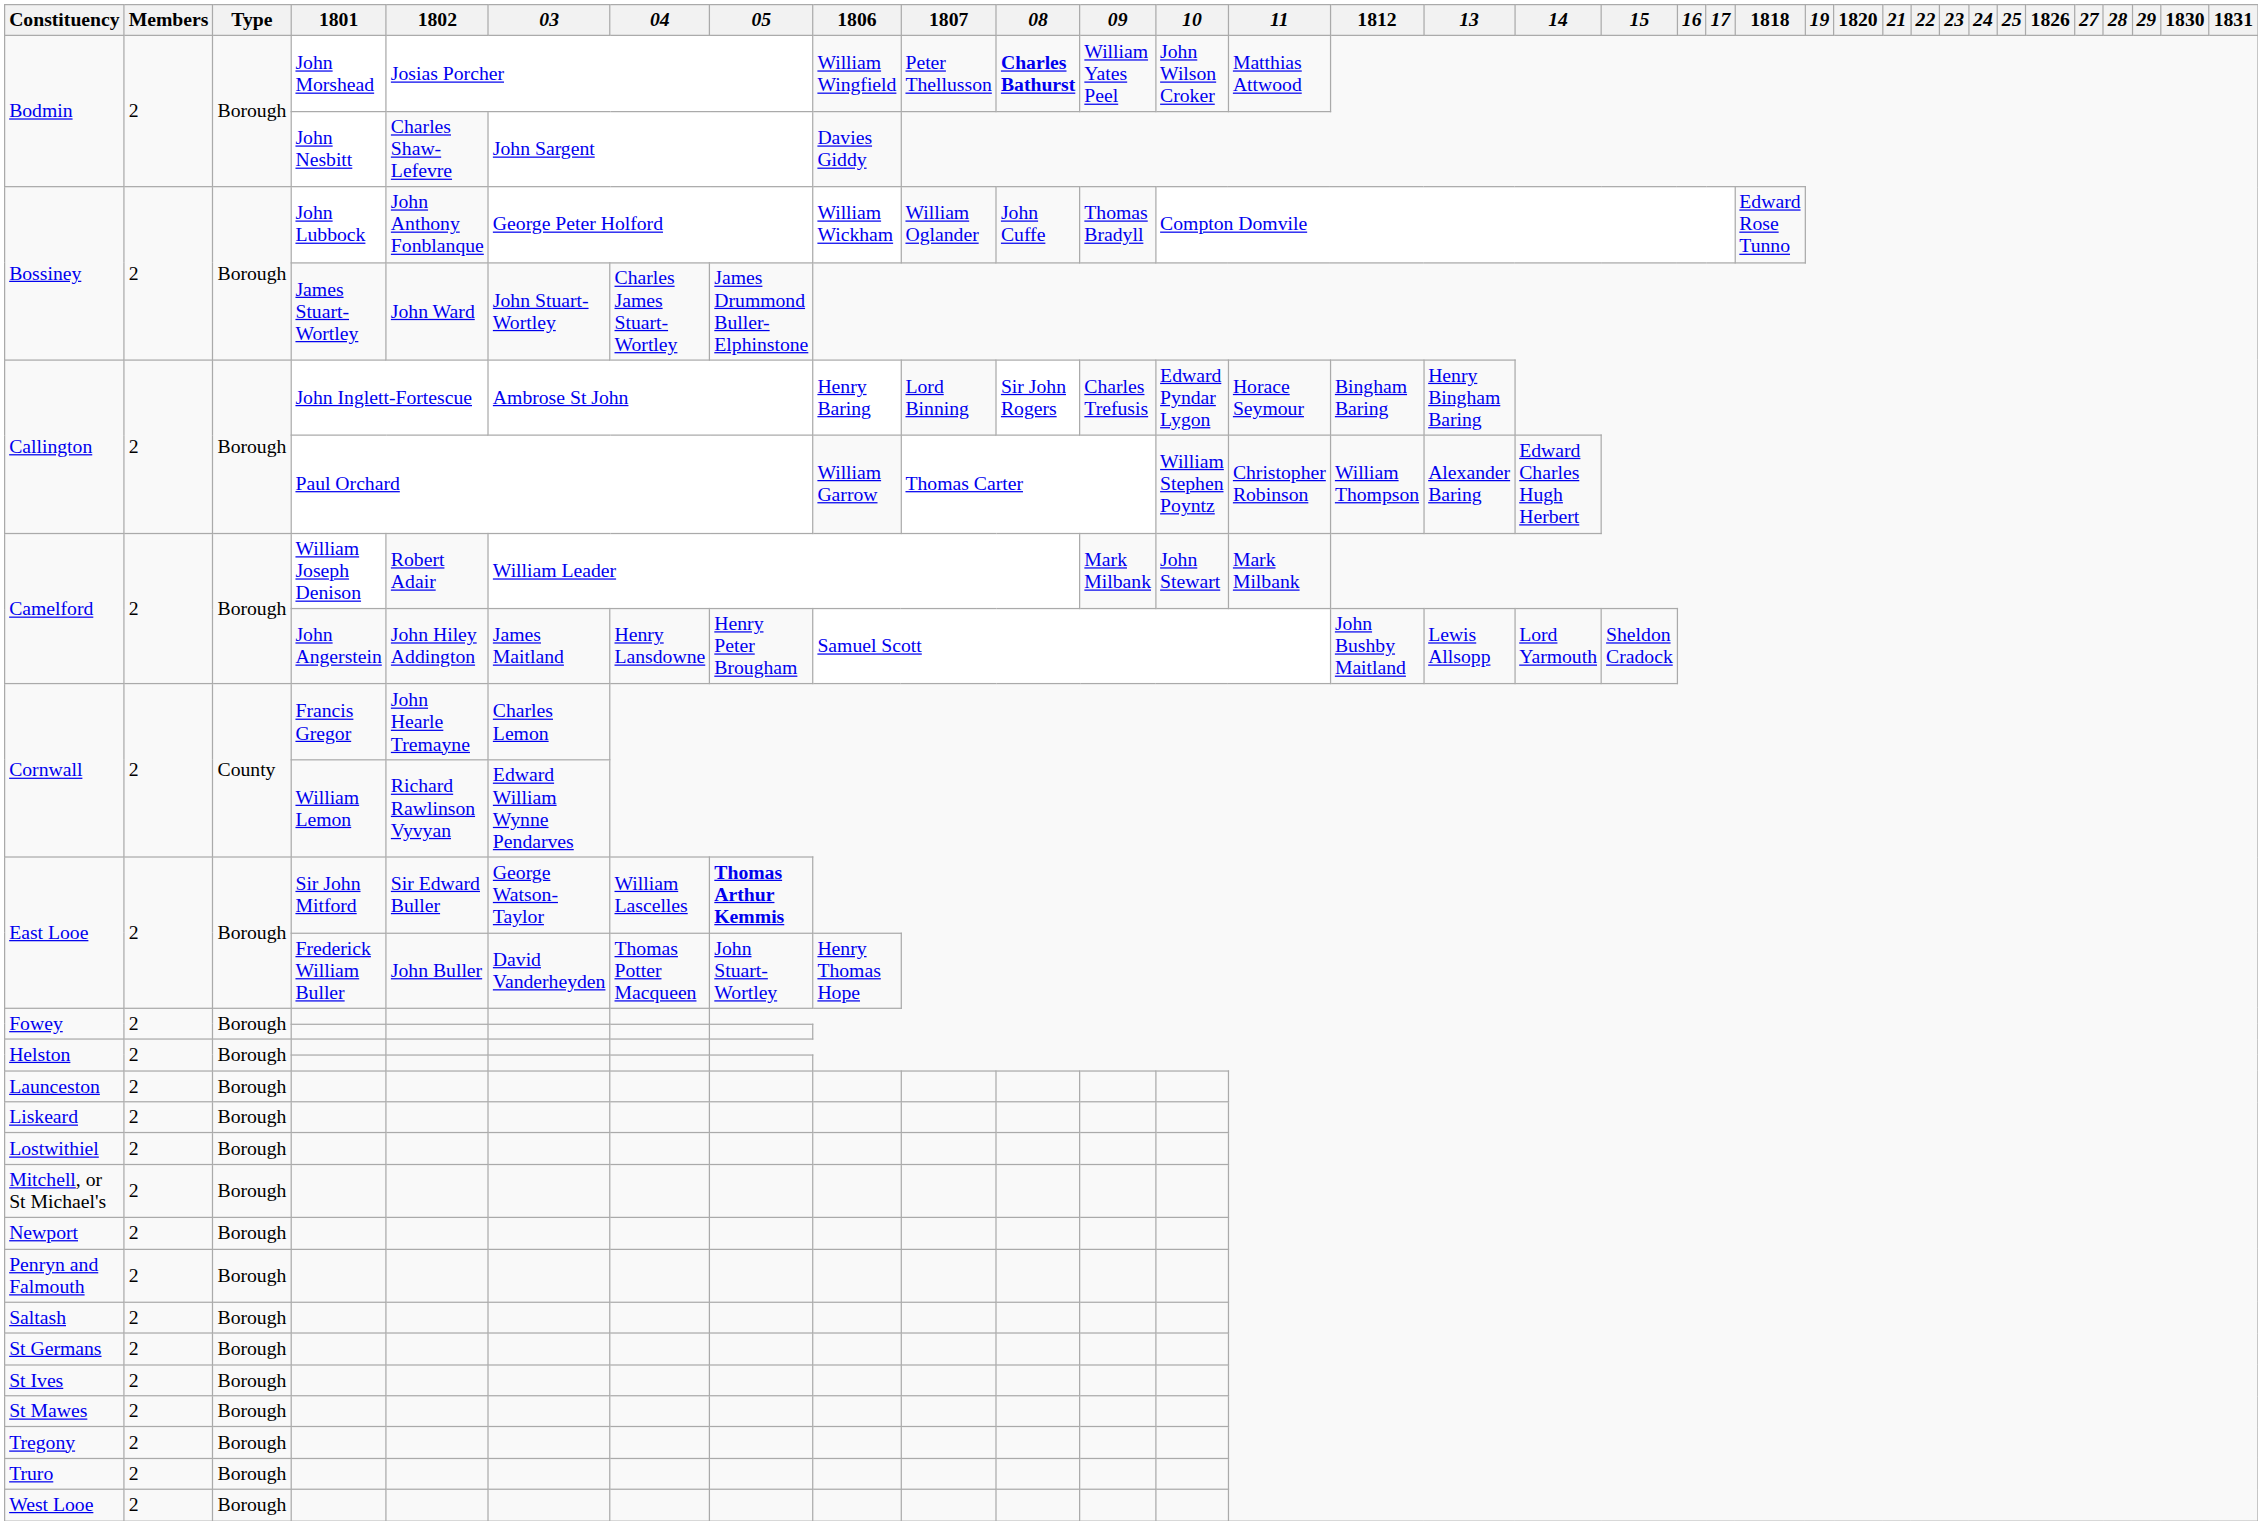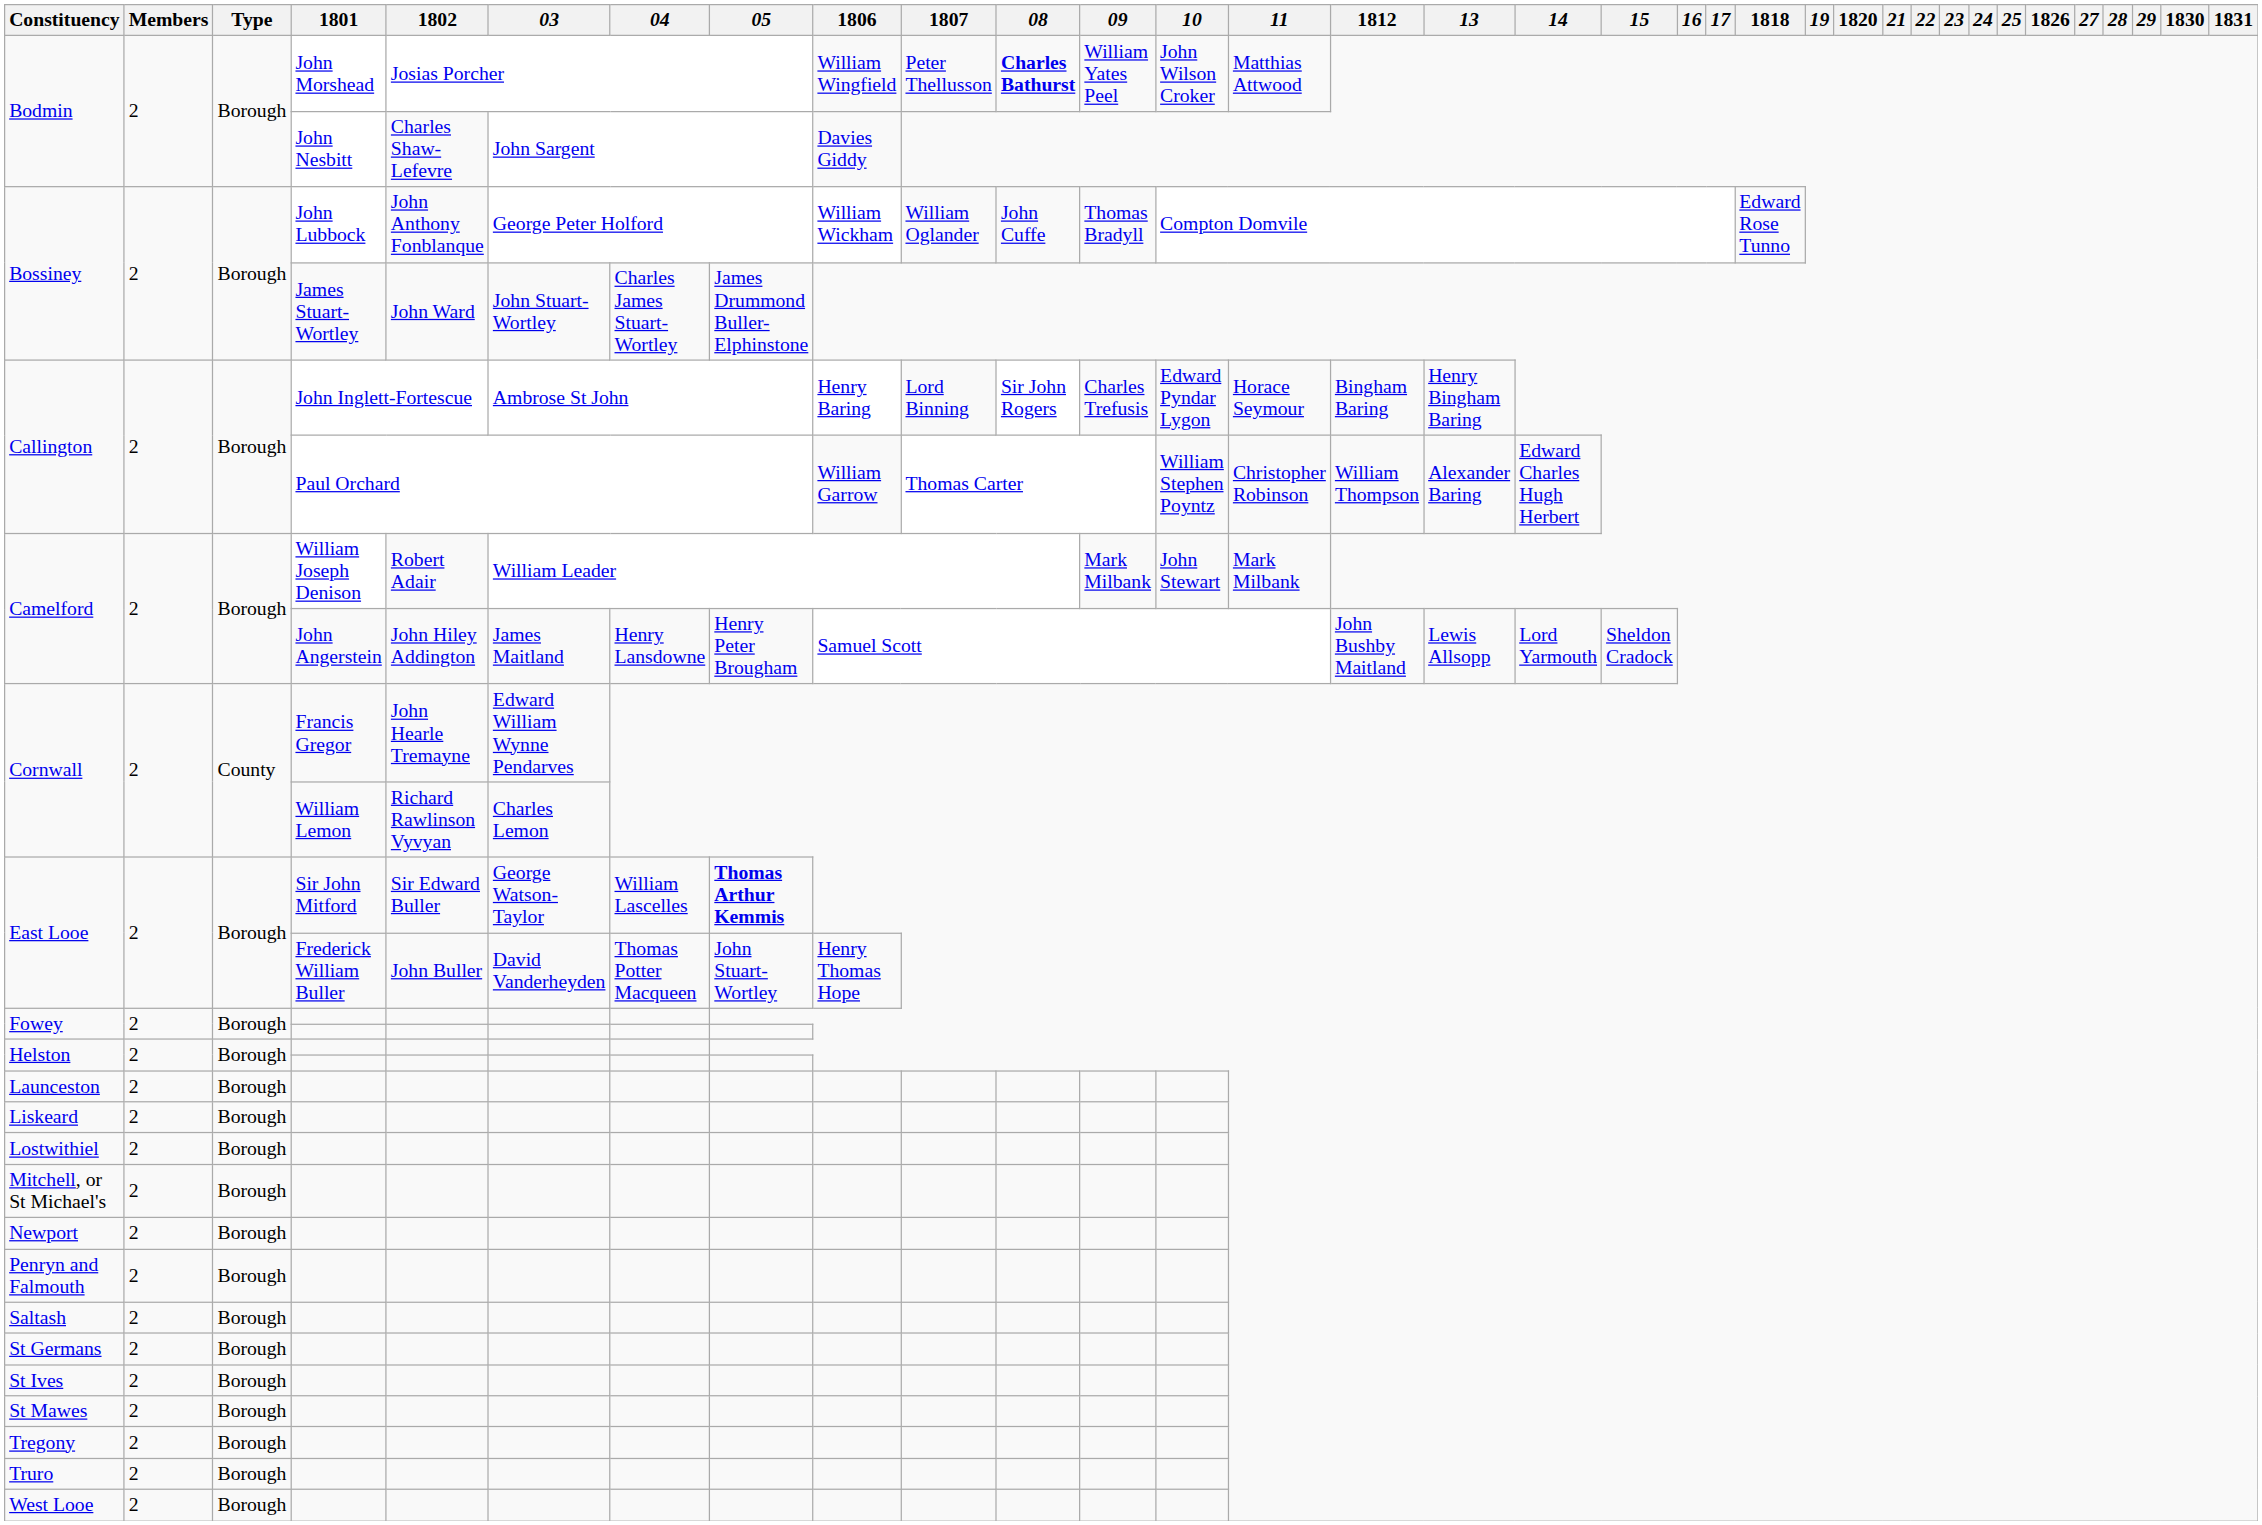Cornwall / Francis Gregor | 03: Charles Lemon -> Edward William Wynne Pendarves
Cornwall / William Lemon | 03: Edward William Wynne Pendarves -> Charles Lemon
